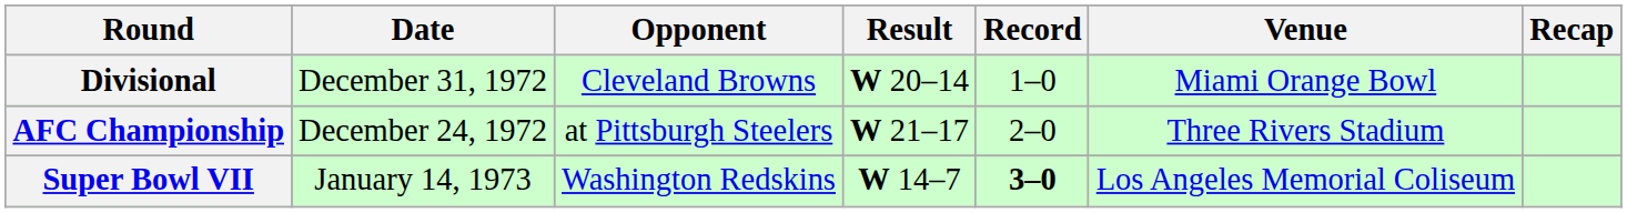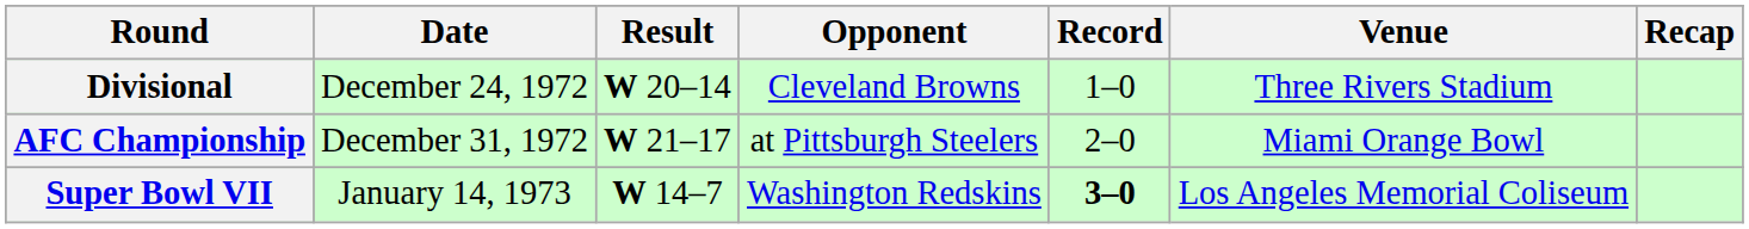columns swapped: Opponent <-> Result
Divisional | Date: December 31, 1972 -> December 24, 1972
Divisional | Venue: Miami Orange Bowl -> Three Rivers Stadium
AFC Championship | Date: December 24, 1972 -> December 31, 1972
AFC Championship | Venue: Three Rivers Stadium -> Miami Orange Bowl
